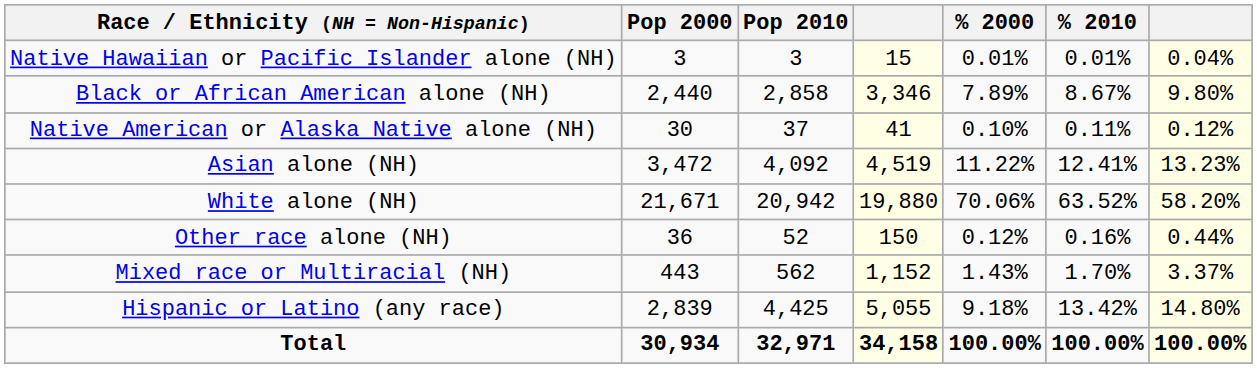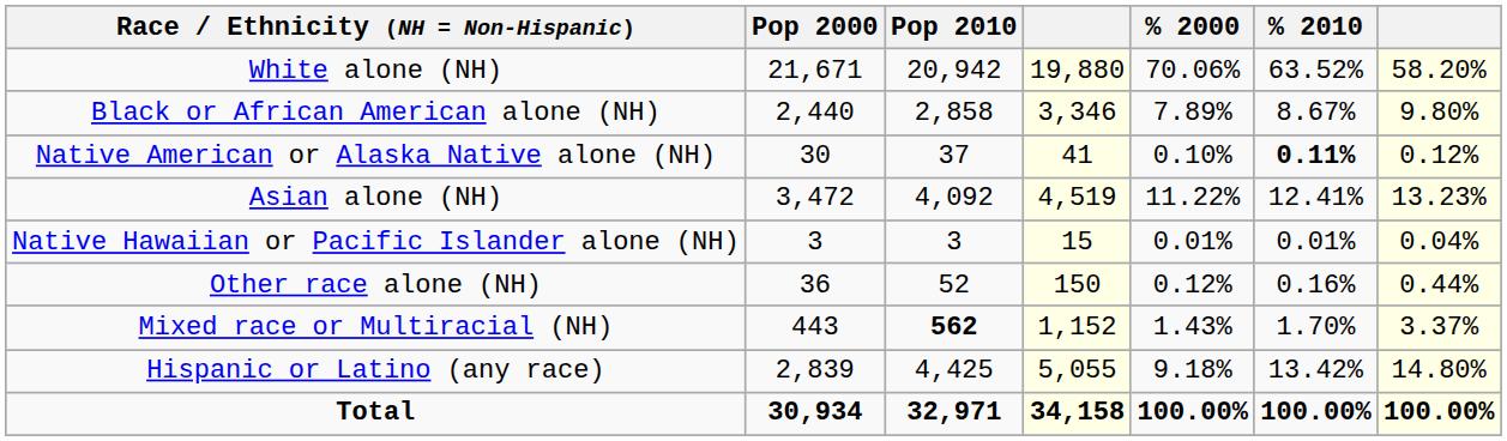rows swapped: White alone (NH) <-> Native Hawaiian or Pacific Islander alone (NH)
Native American or Alaska Native alone (NH) | % 2010: normal -> bold
Mixed race or Multiracial (NH) | Pop 2010: normal -> bold
